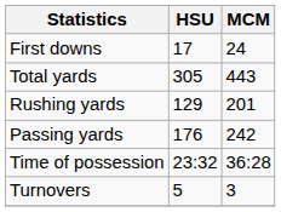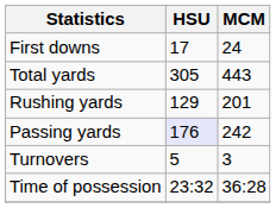Passing yards | HSU: no background -> lavender background
rows swapped: Turnovers <-> Time of possession
